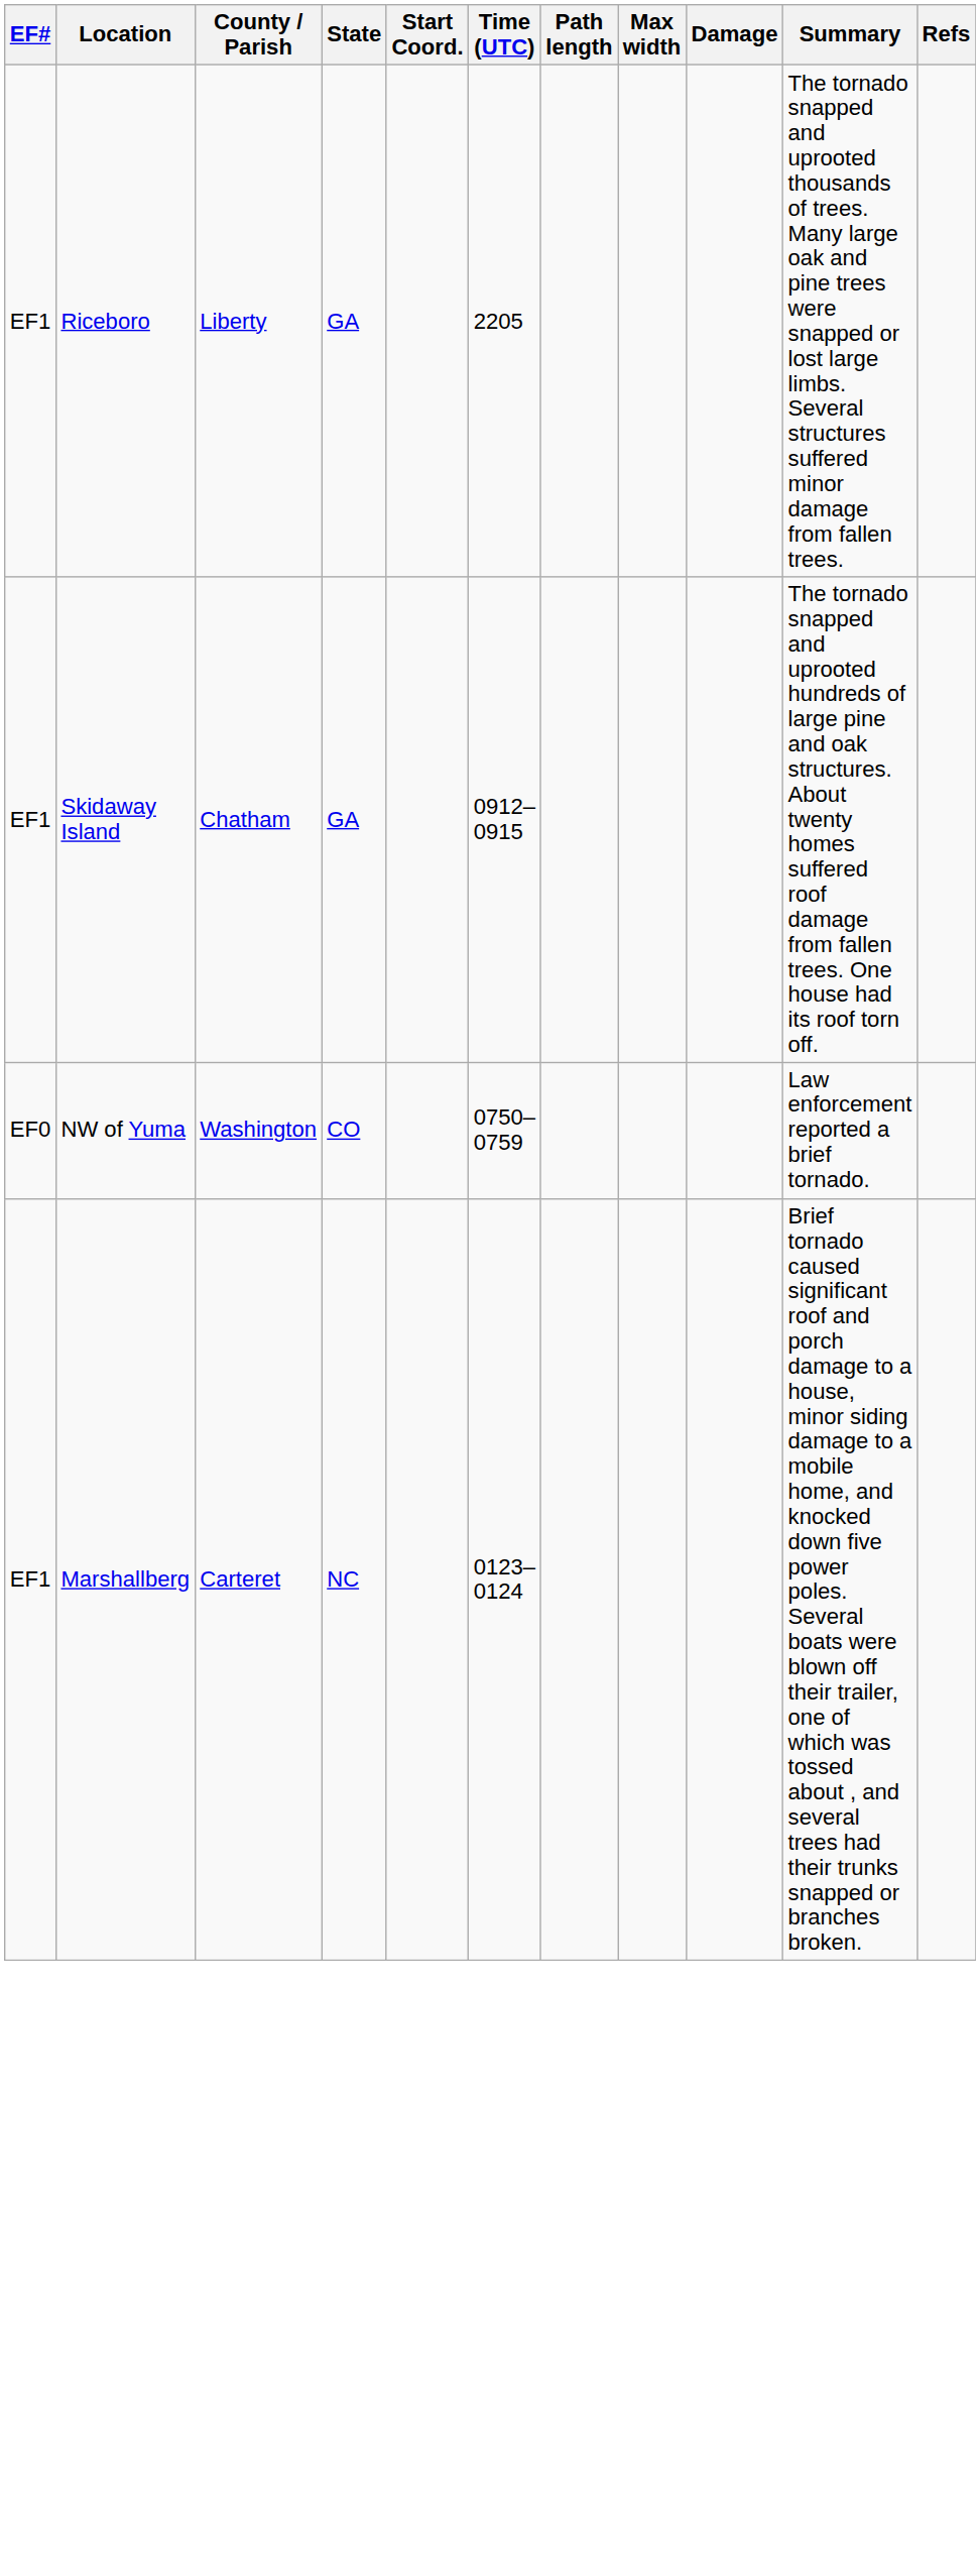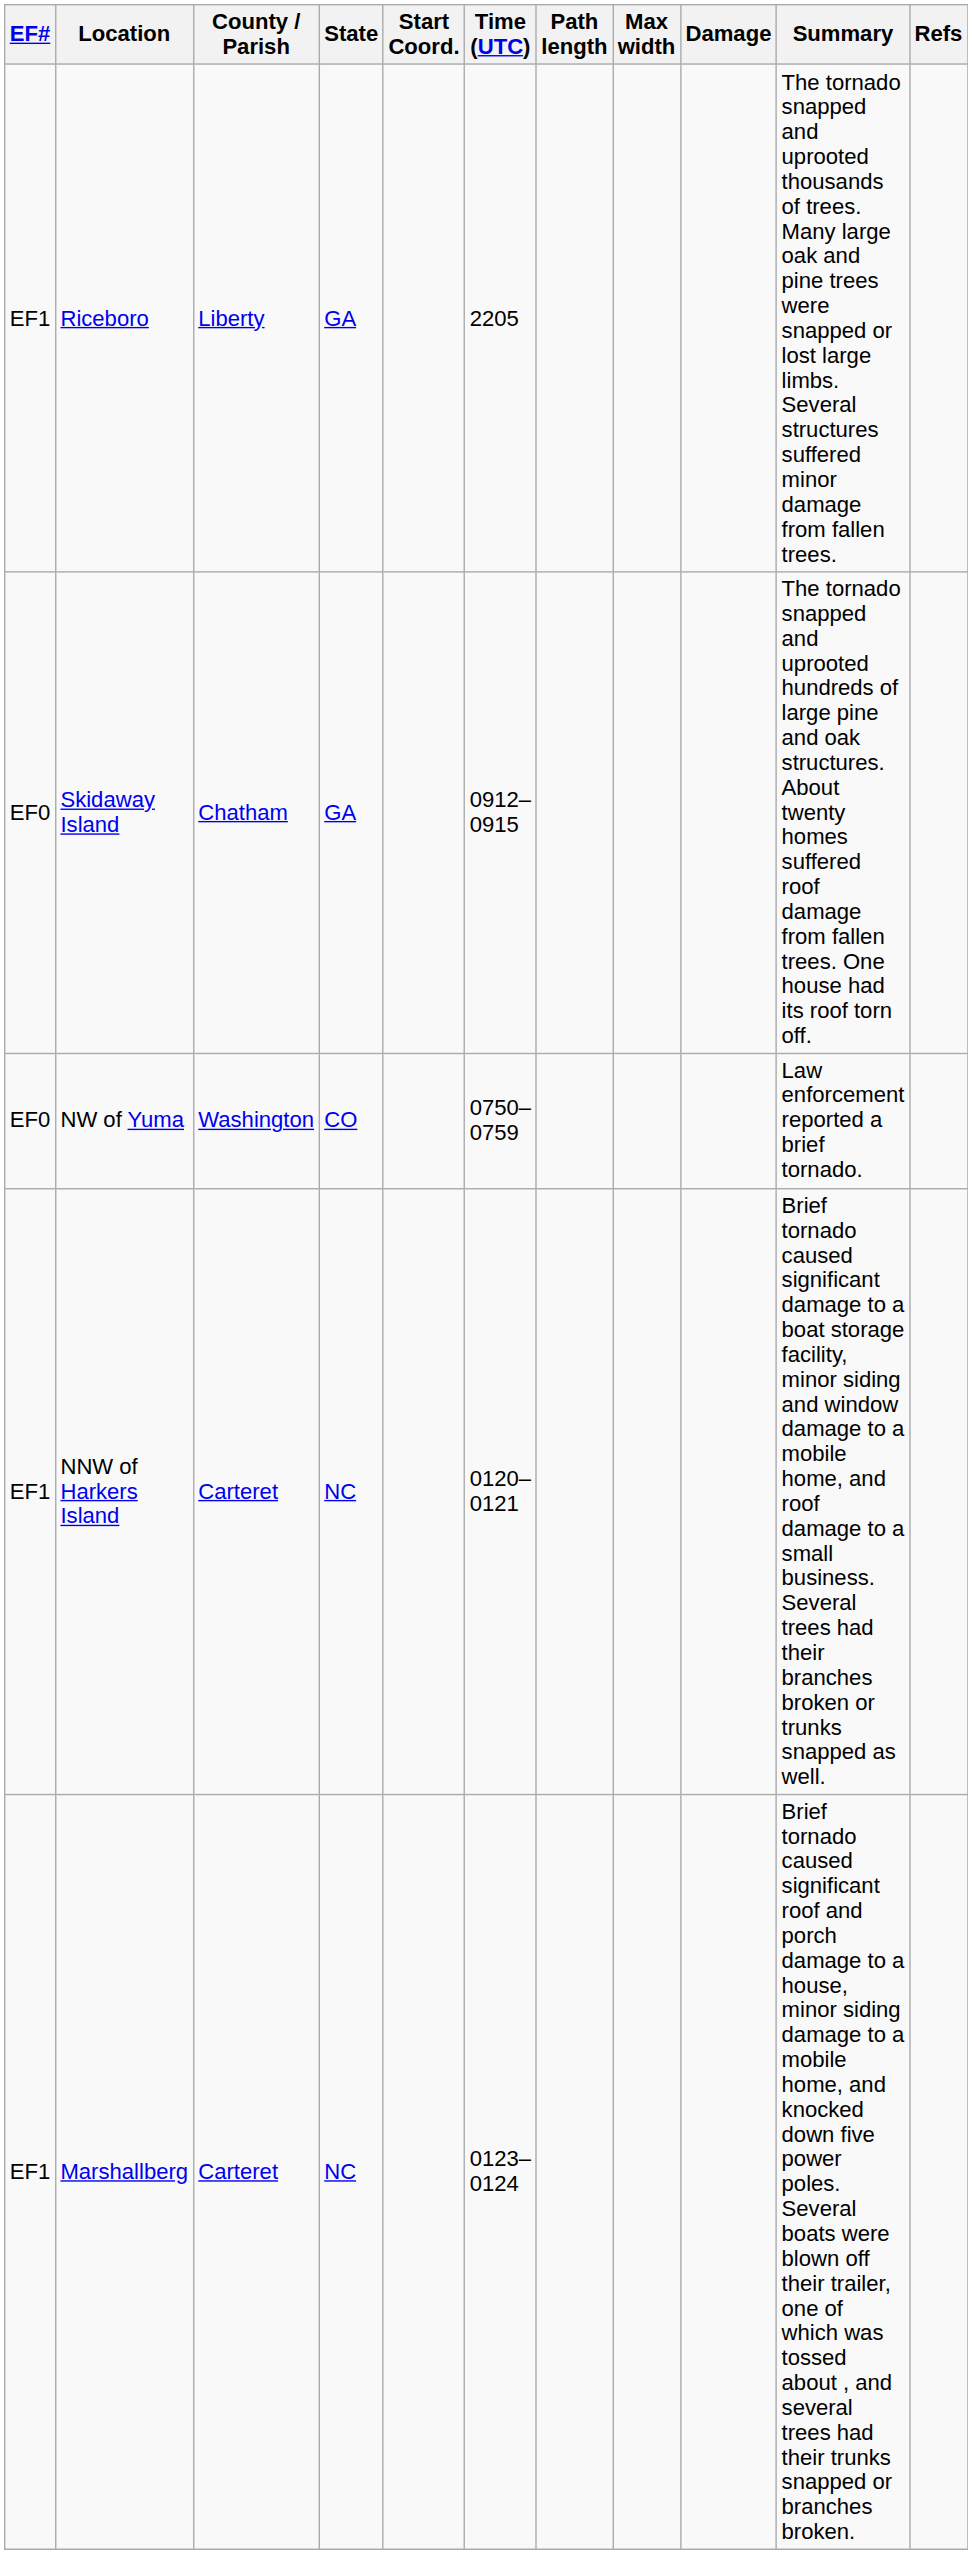Skidaway Island | EF#: EF1 -> EF0
+ row: EF1 | NNW of Harkers Island | Carteret | NC | 0120–0121 | Brief tornado caused significant damage to a boat storage facility, minor siding and window damage to a mobile home, and roof damage to a small business. Several trees had their branches broken or trunks snapped as well.
